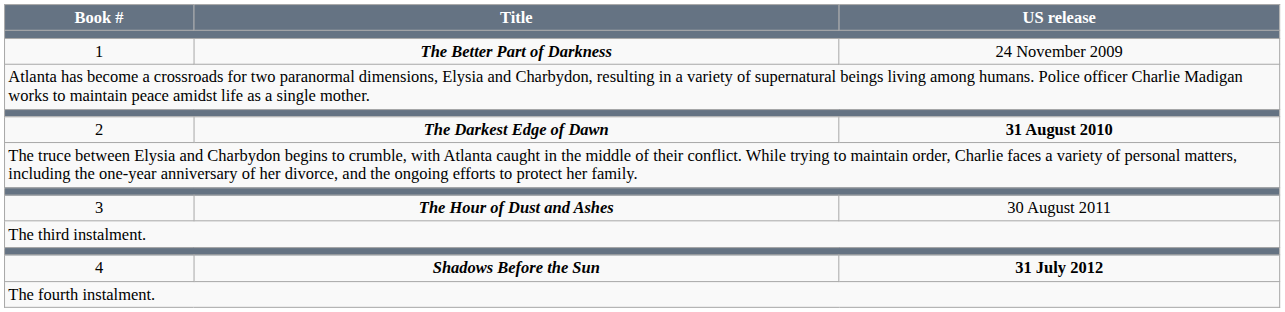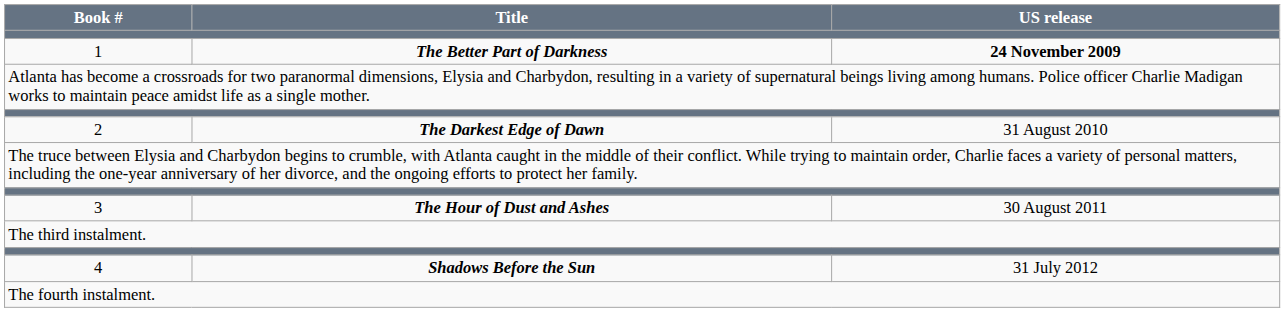1 | US release: normal -> bold
2 | US release: bold -> normal
4 | US release: bold -> normal
